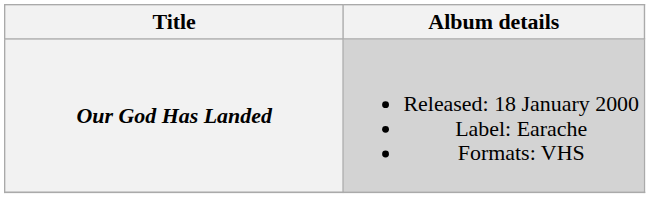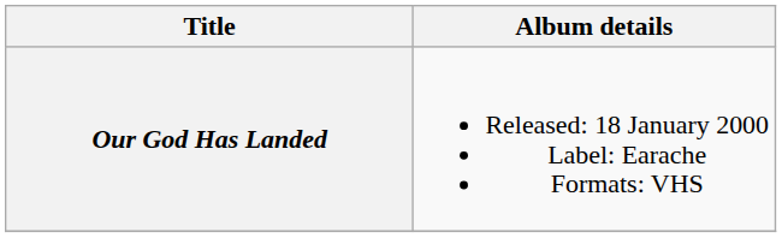Our God Has Landed | Album details: lightgrey background -> no background
